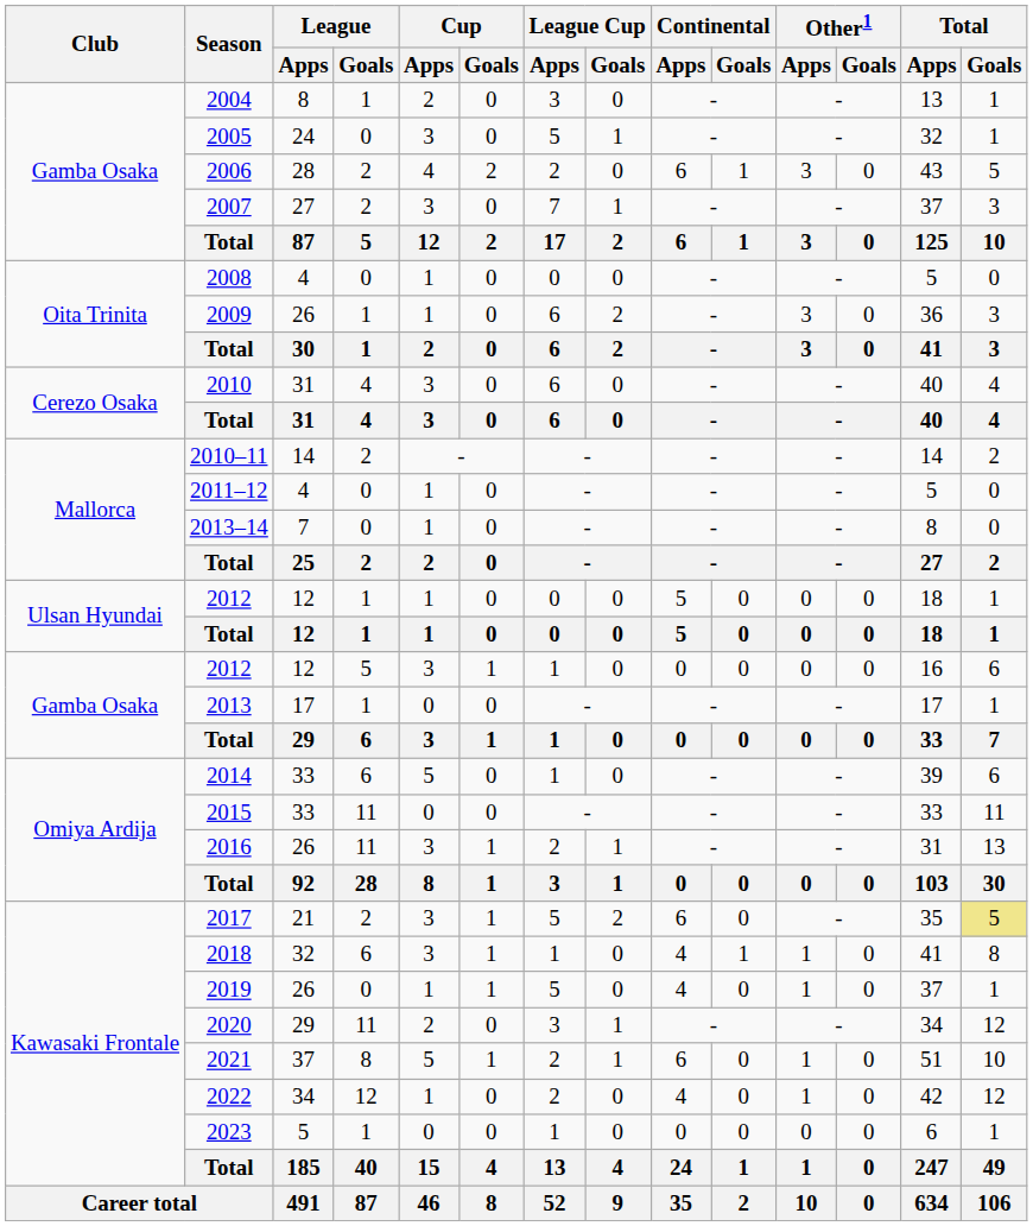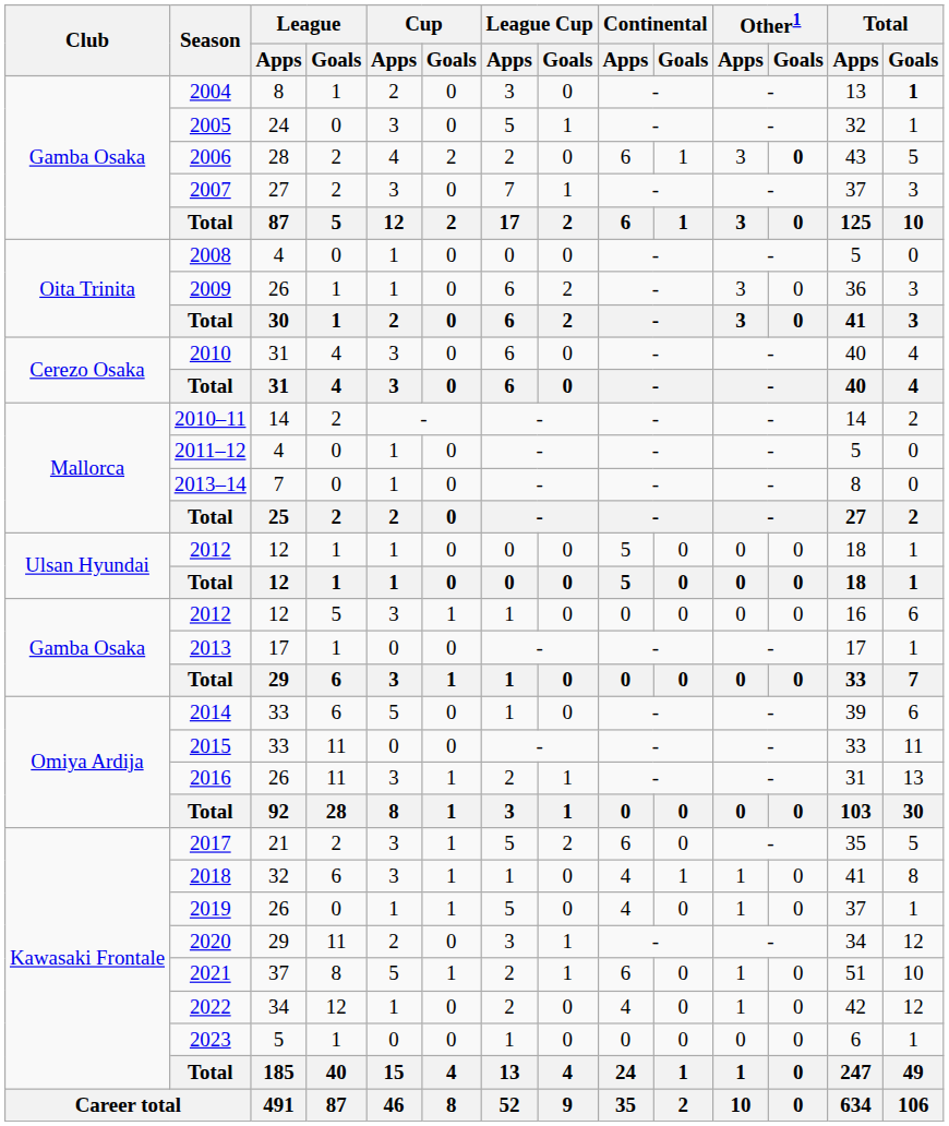2004 | Total / Goals: normal -> bold
2006 | Other1 / Goals: normal -> bold
2017 | Total / Goals: khaki background -> no background
